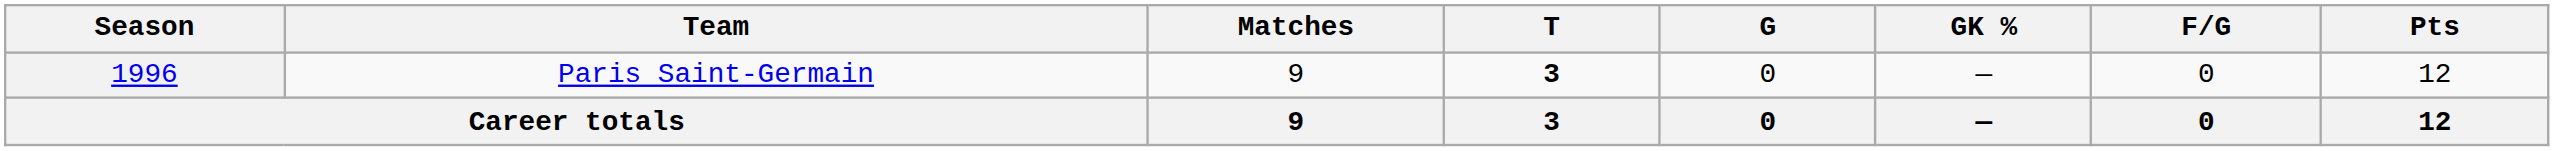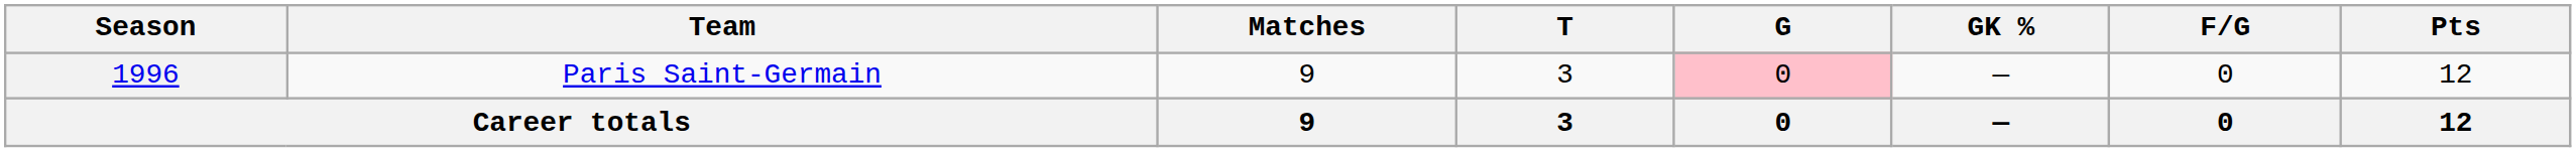1996 | T: bold -> normal
1996 | G: no background -> pink background
